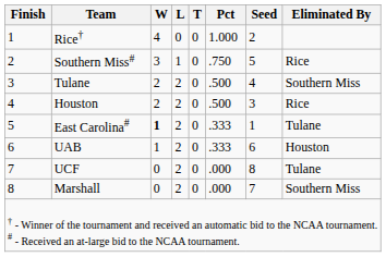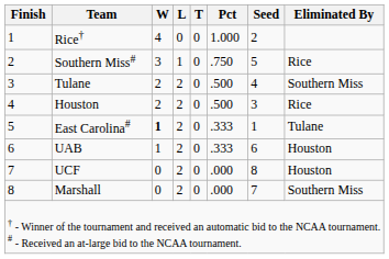UCF | Eliminated By: Tulane -> Houston
